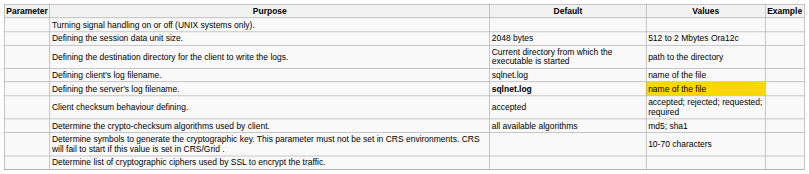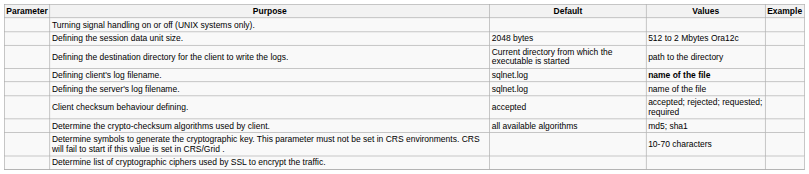Defining client's log filename. | Values: normal -> bold
Defining the server's log filename. | Default: bold -> normal
Defining the server's log filename. | Values: gold background -> no background
